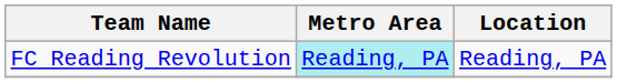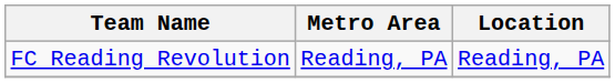FC Reading Revolution | Metro Area: paleturquoise background -> no background
